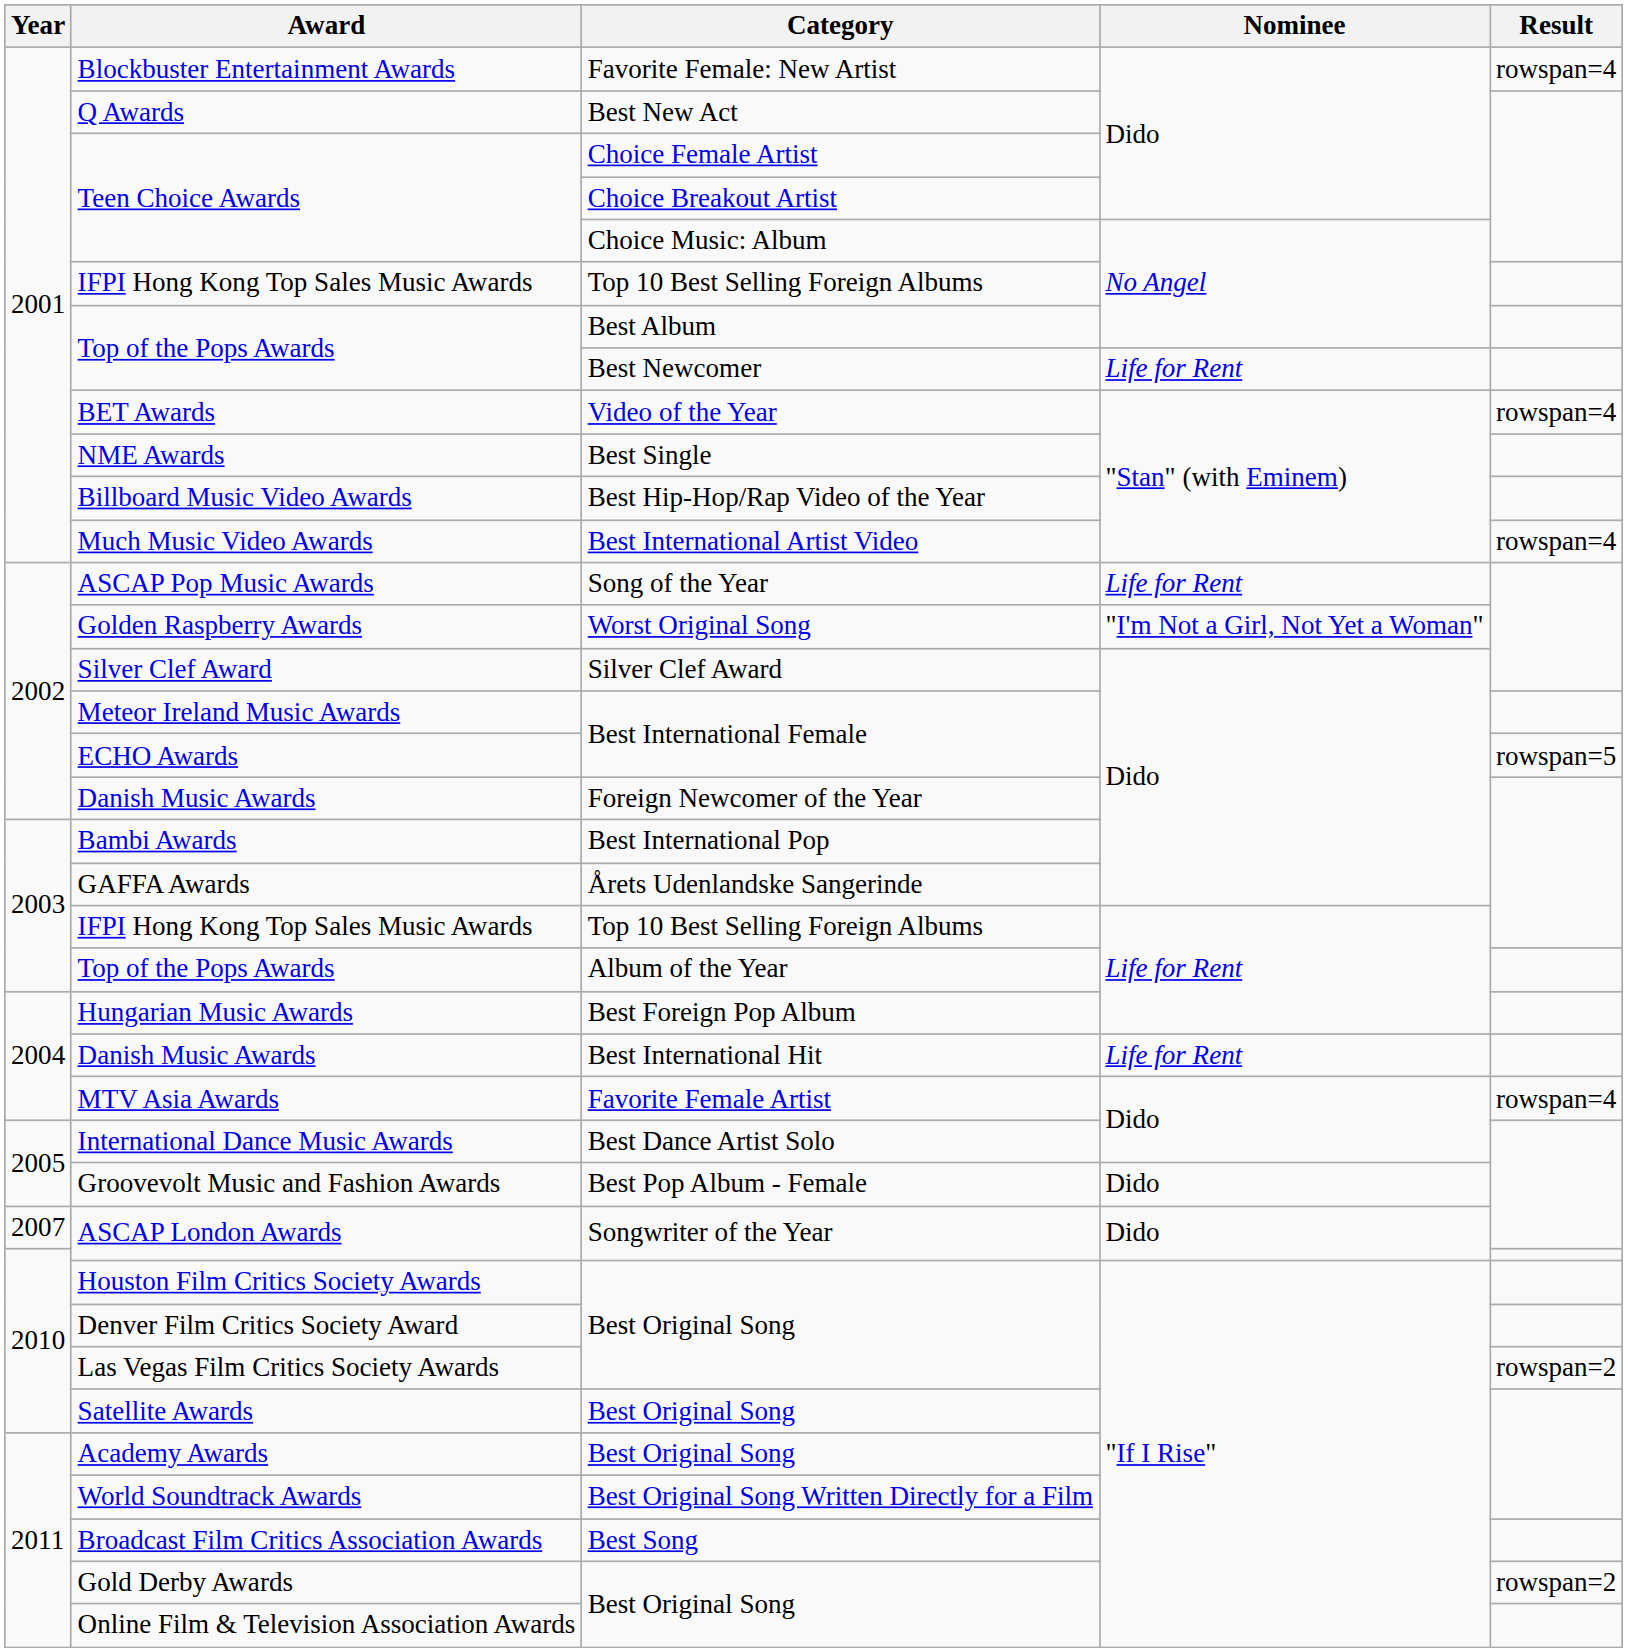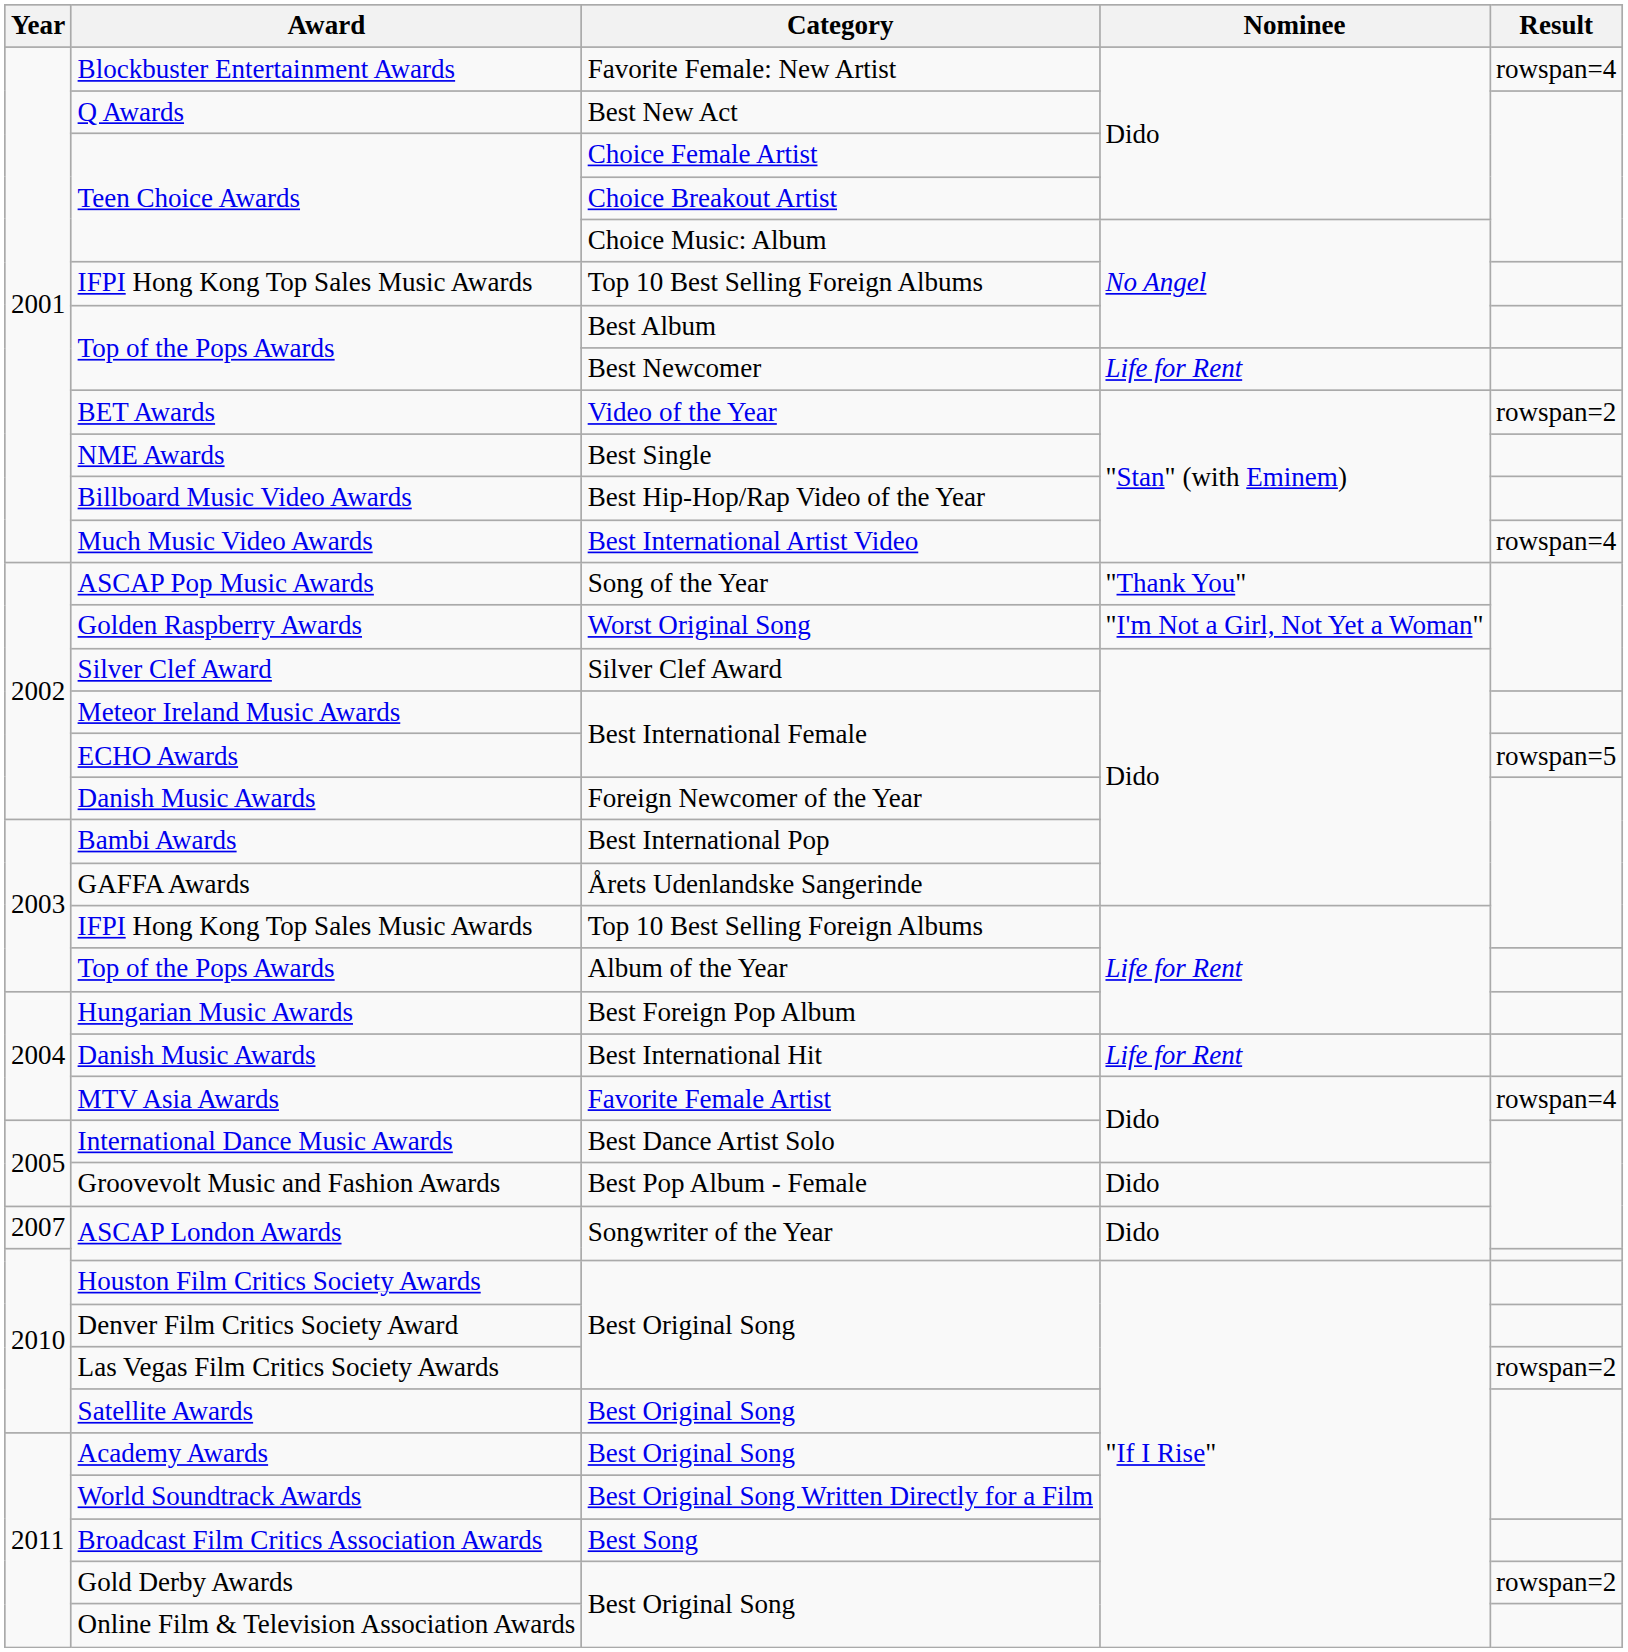BET Awards | Result: rowspan=4 -> rowspan=2
ASCAP Pop Music Awards | Nominee: Life for Rent -> "Thank You"
